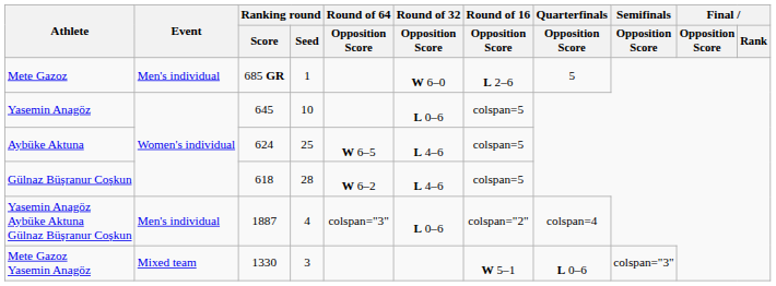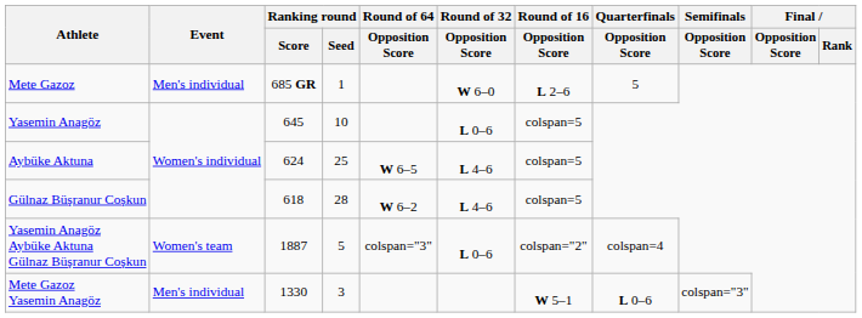Yasemin Anagöz Aybüke Aktuna Gülnaz Büşranur Coşkun | Event: Men's individual -> Women's team
Yasemin Anagöz Aybüke Aktuna Gülnaz Büşranur Coşkun | Ranking round / Seed: 4 -> 5
Mete Gazoz Yasemin Anagöz | Event: Mixed team -> Men's individual
